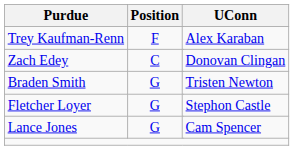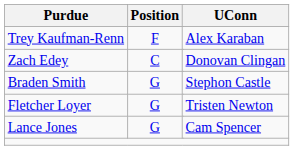Braden Smith | UConn: Tristen Newton -> Stephon Castle
Fletcher Loyer | UConn: Stephon Castle -> Tristen Newton
